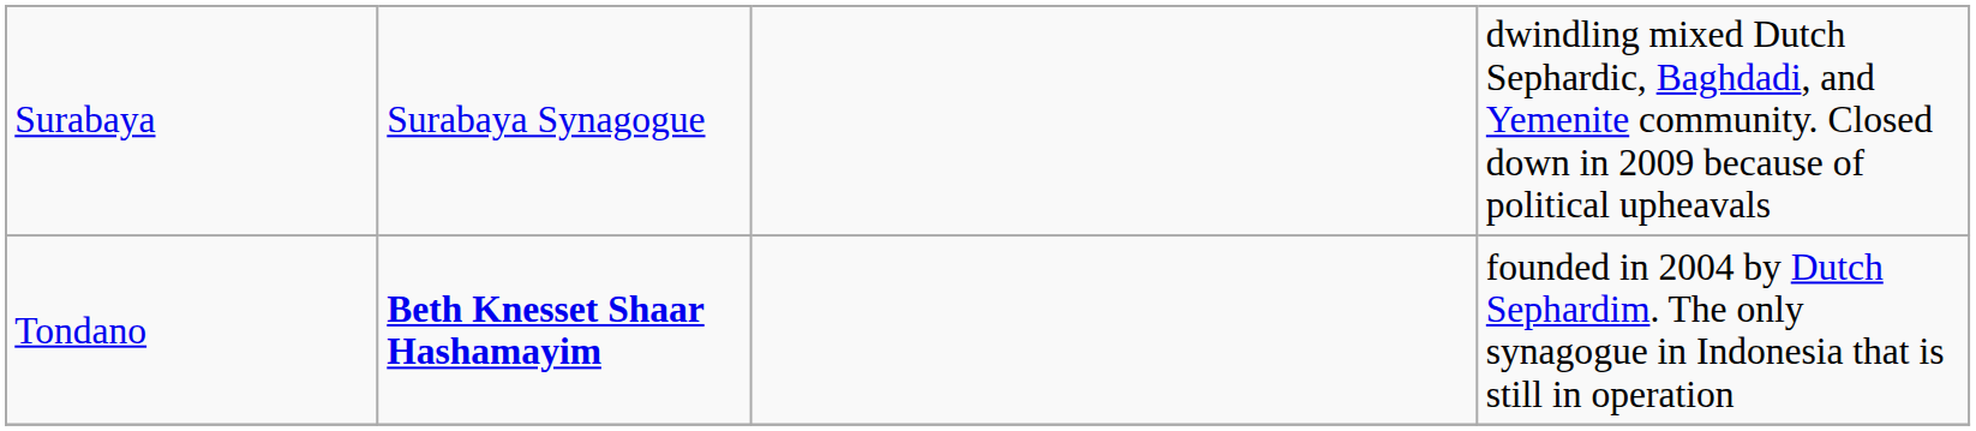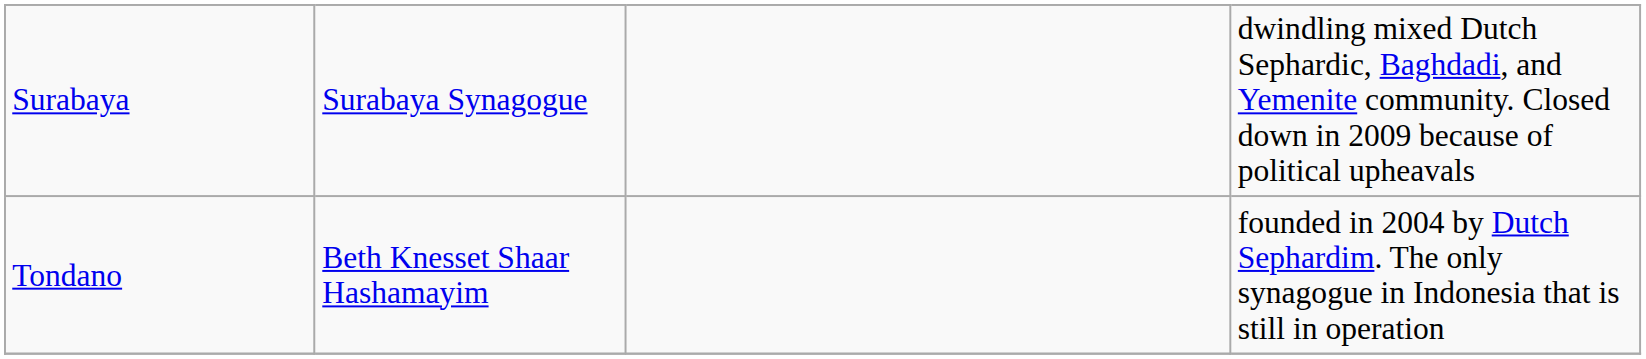Tondano | column 2: bold -> normal
